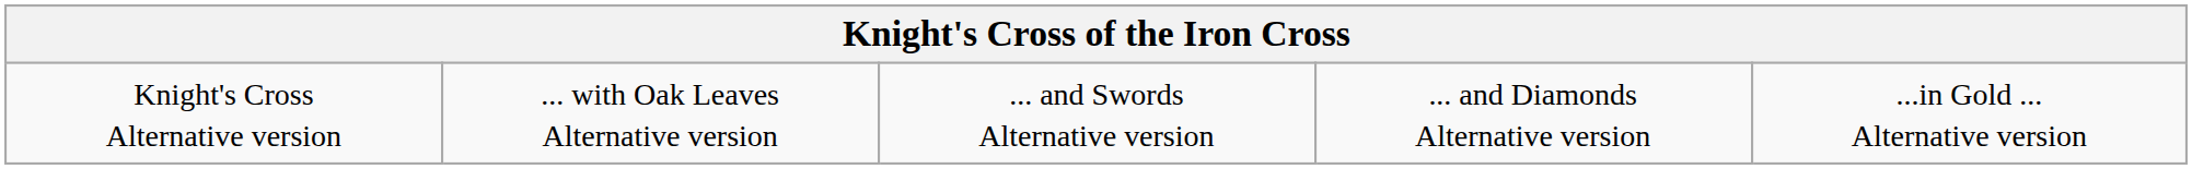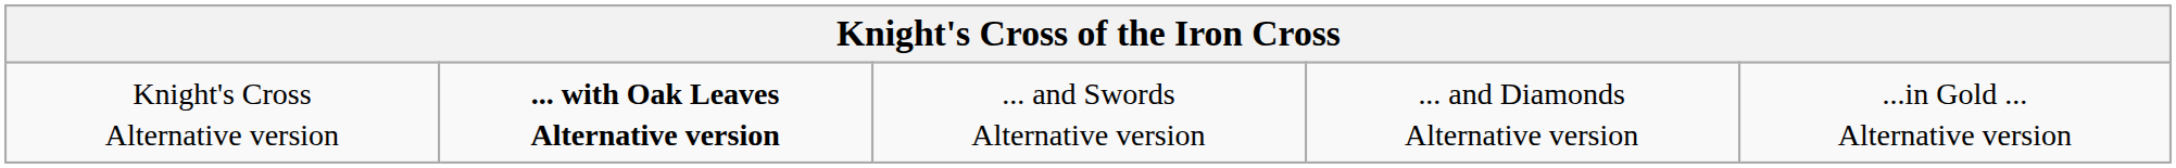Knight's Cross Alternative version | column 2: normal -> bold
